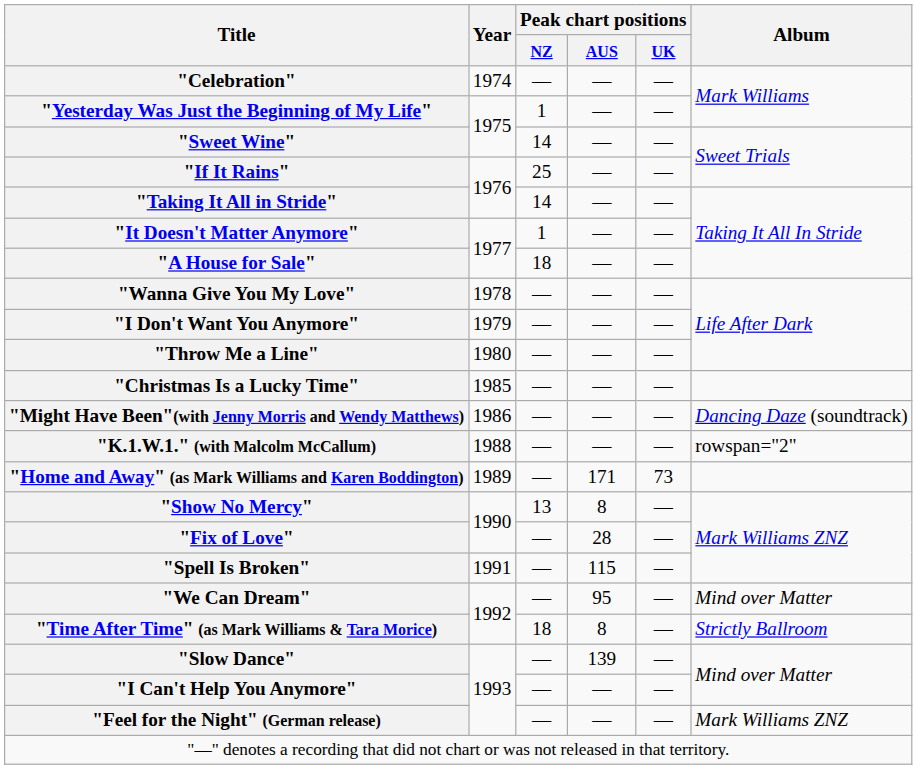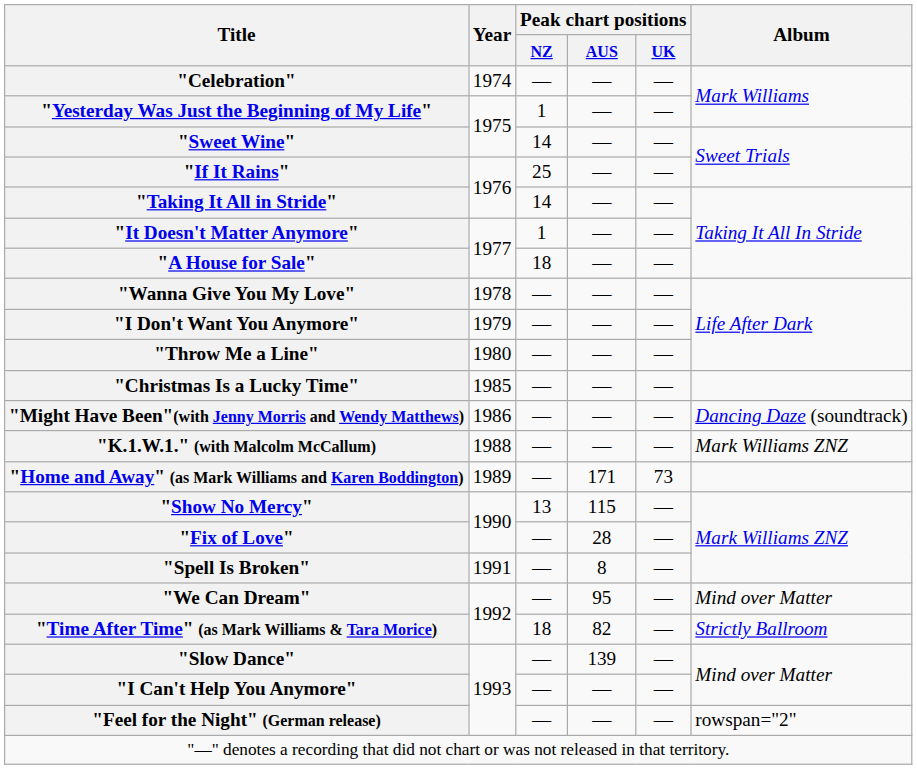"K.1.W.1." (with Malcolm McCallum) | Album: rowspan="2" -> Mark Williams ZNZ
"Show No Mercy" | Peak chart positions / AUS: 8 -> 115
"Spell Is Broken" | Peak chart positions / AUS: 115 -> 8
"Time After Time" (as Mark Williams & Tara Morice) | Peak chart positions / AUS: 8 -> 82
"Feel for the Night" (German release) | Album: Mark Williams ZNZ -> rowspan="2"
